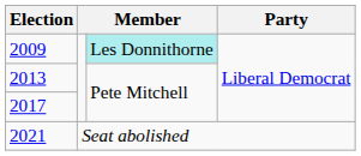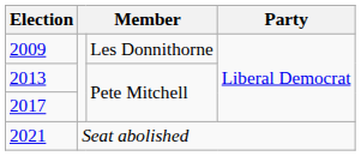2009 | column 3: paleturquoise background -> no background
